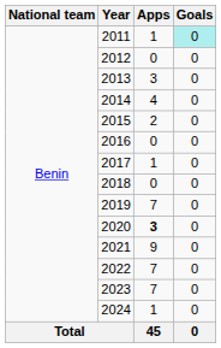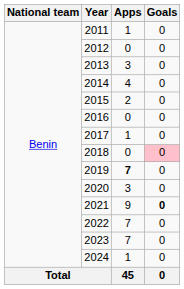2011 | Goals: paleturquoise background -> no background
2018 | Goals: no background -> pink background
2019 | Apps: normal -> bold
2020 | Apps: bold -> normal
2021 | Goals: normal -> bold
